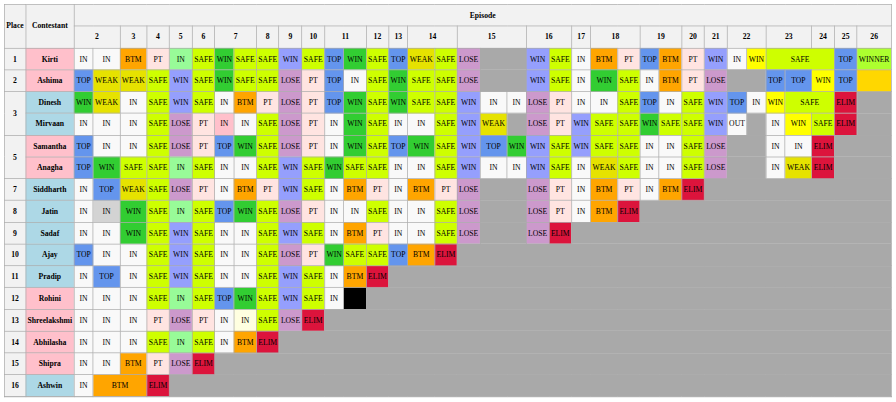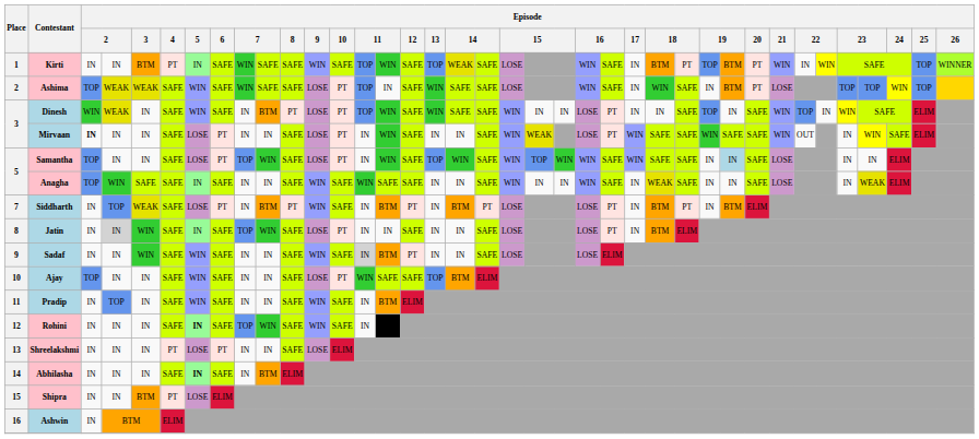Mirvaan | column 3: normal -> bold
Mirvaan | column 9: pink background -> no background
Samantha | column 29: no background -> lightblue background
Sadaf | column 14: no background -> lightgrey background
Rohini | Episode / 5: normal -> bold
Shreelakshmi | column 10: lightyellow background -> no background
Abhilasha | Episode / 5: normal -> bold
